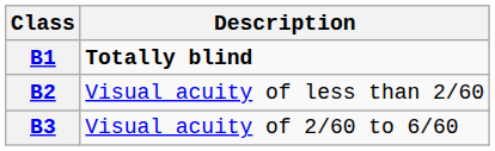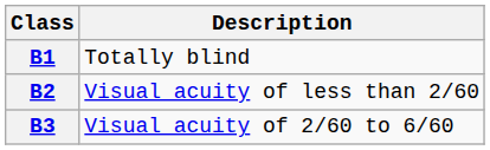B1 | Description: bold -> normal
